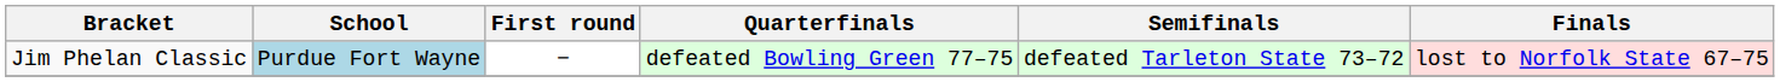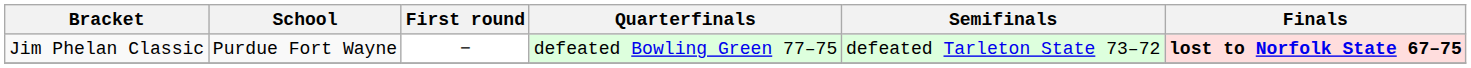Jim Phelan Classic | School: lightblue background -> no background
Jim Phelan Classic | Finals: normal -> bold
